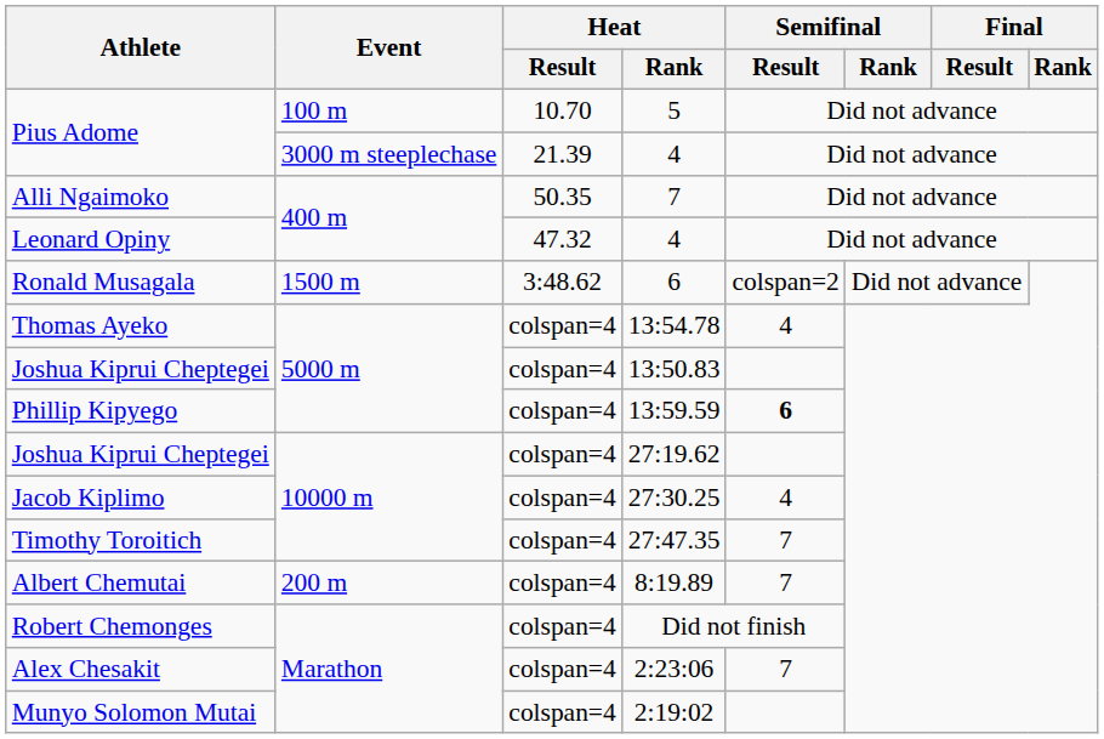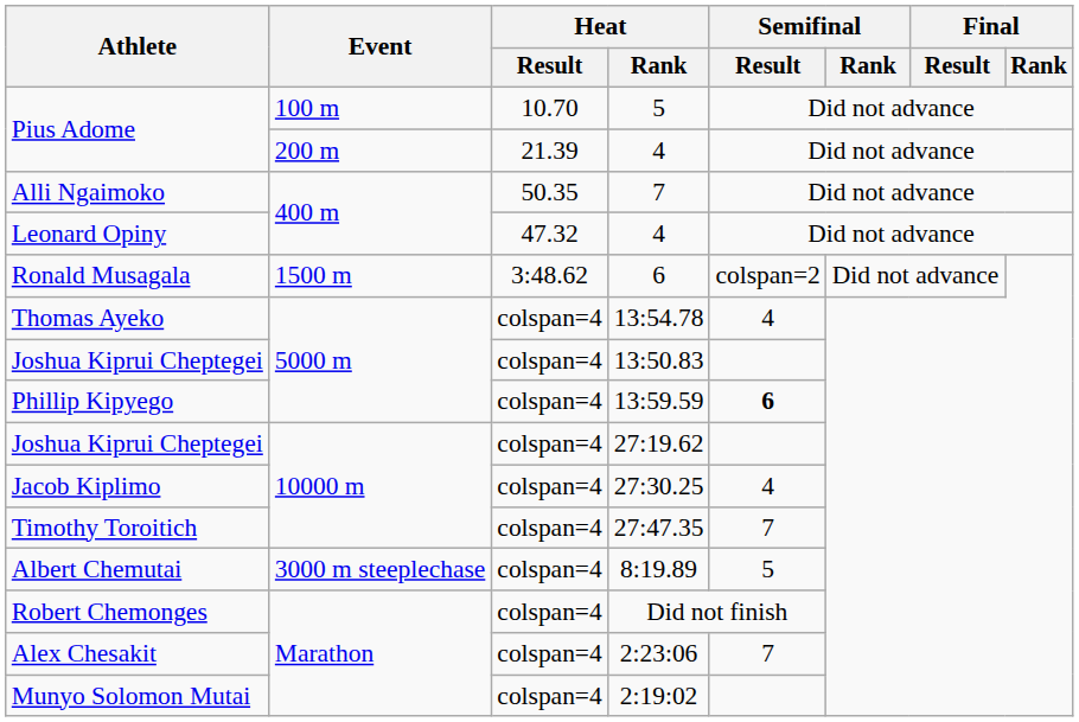Pius Adome / 4 | Event: 3000 m steeplechase -> 200 m
8:19.89 | Event: 200 m -> 3000 m steeplechase
8:19.89 | Semifinal / Result: 7 -> 5
